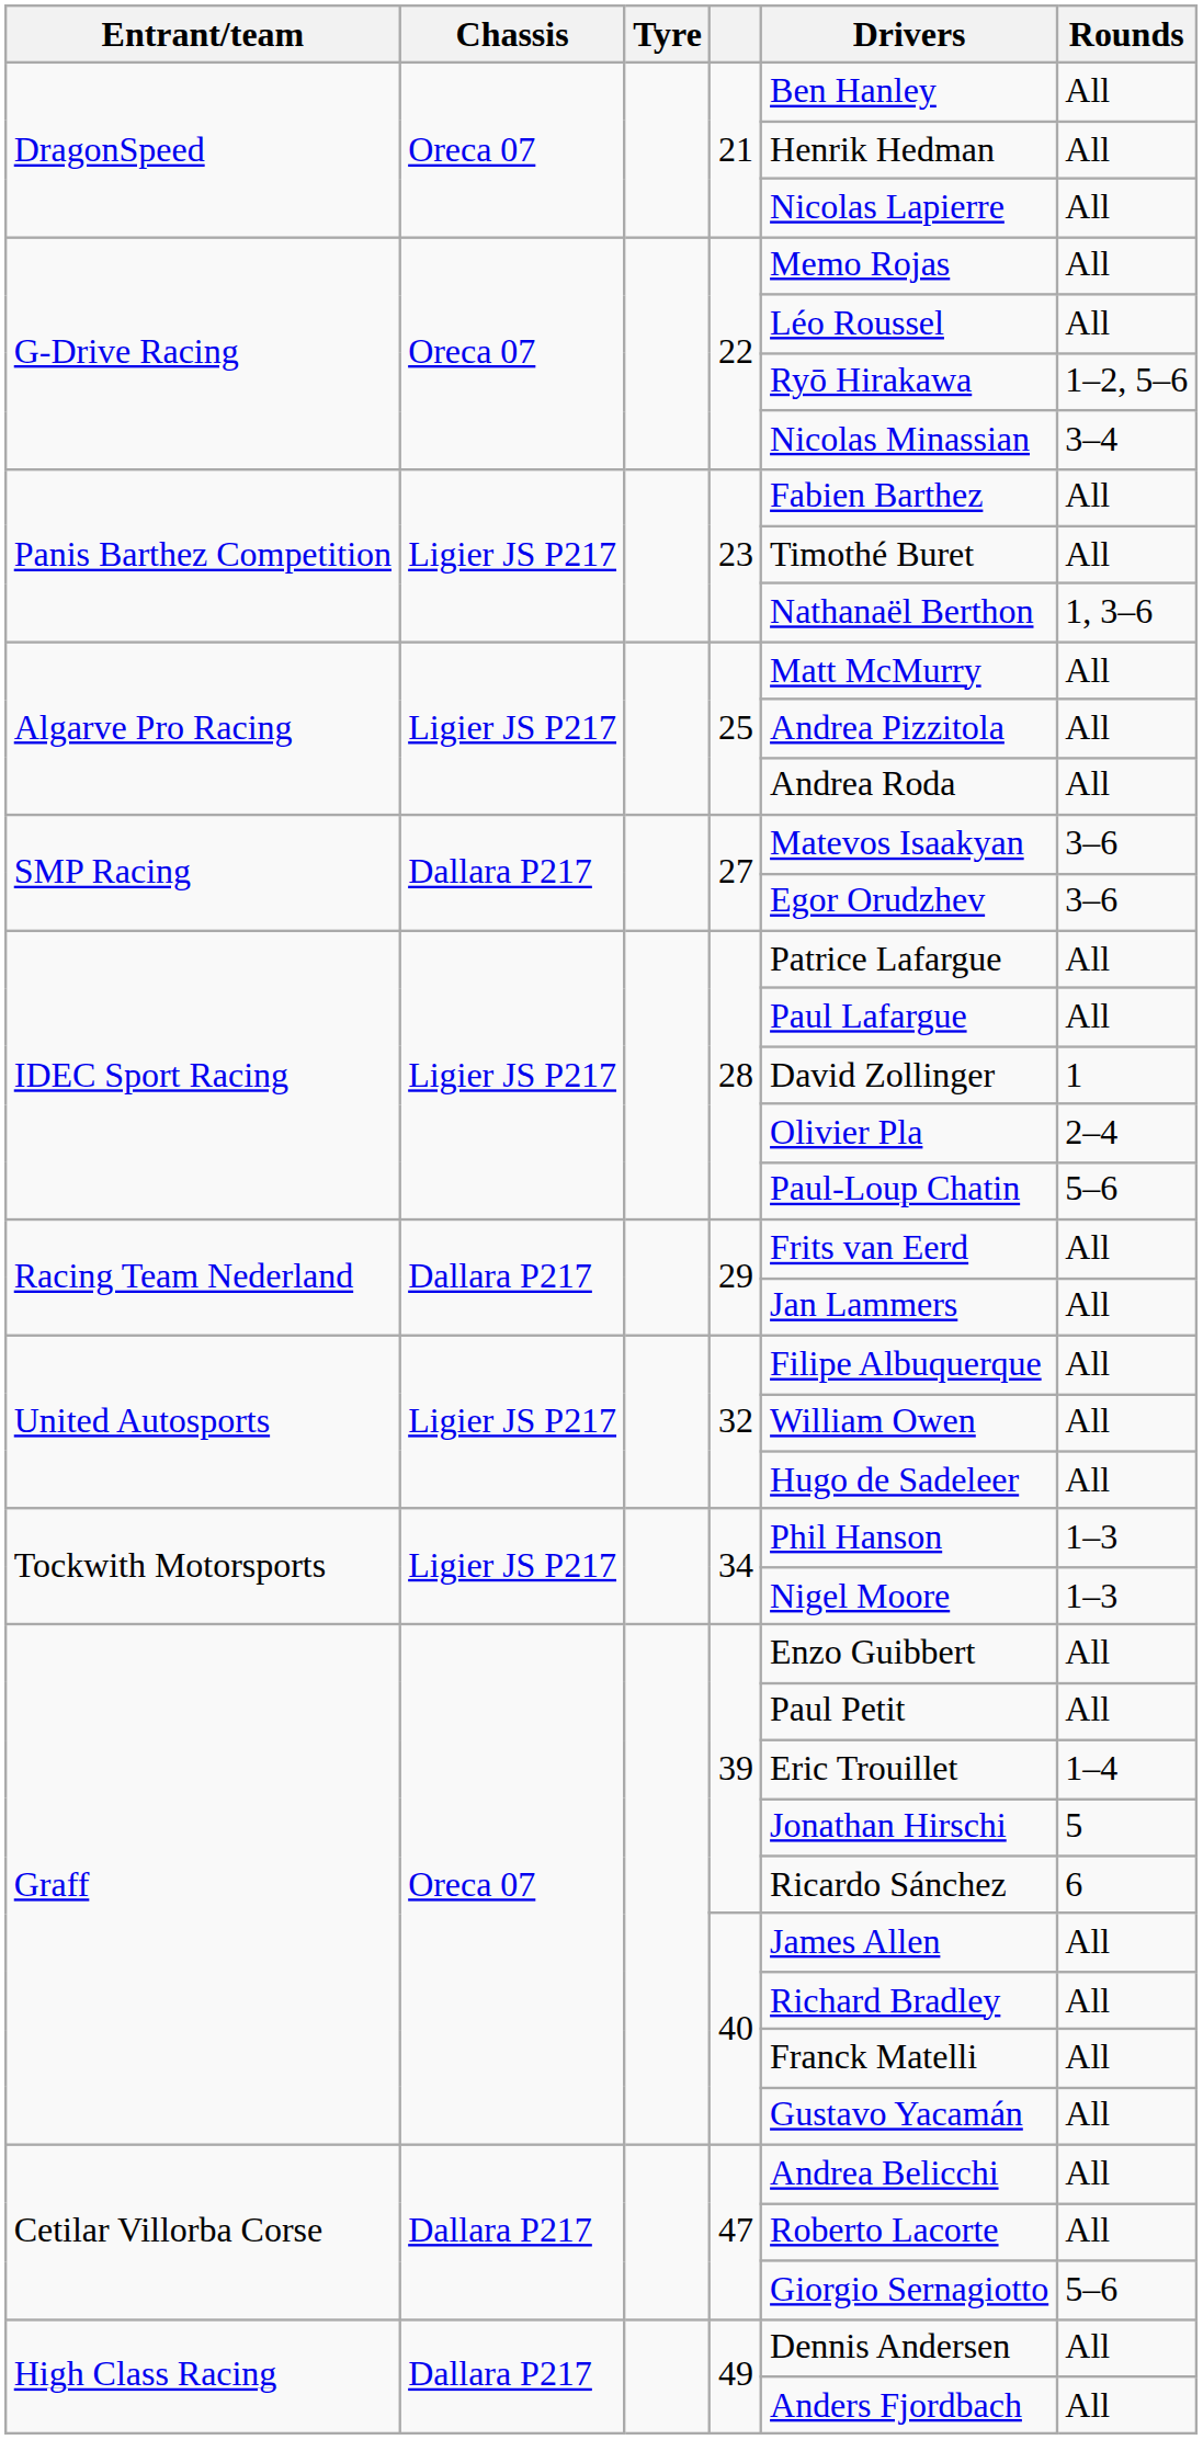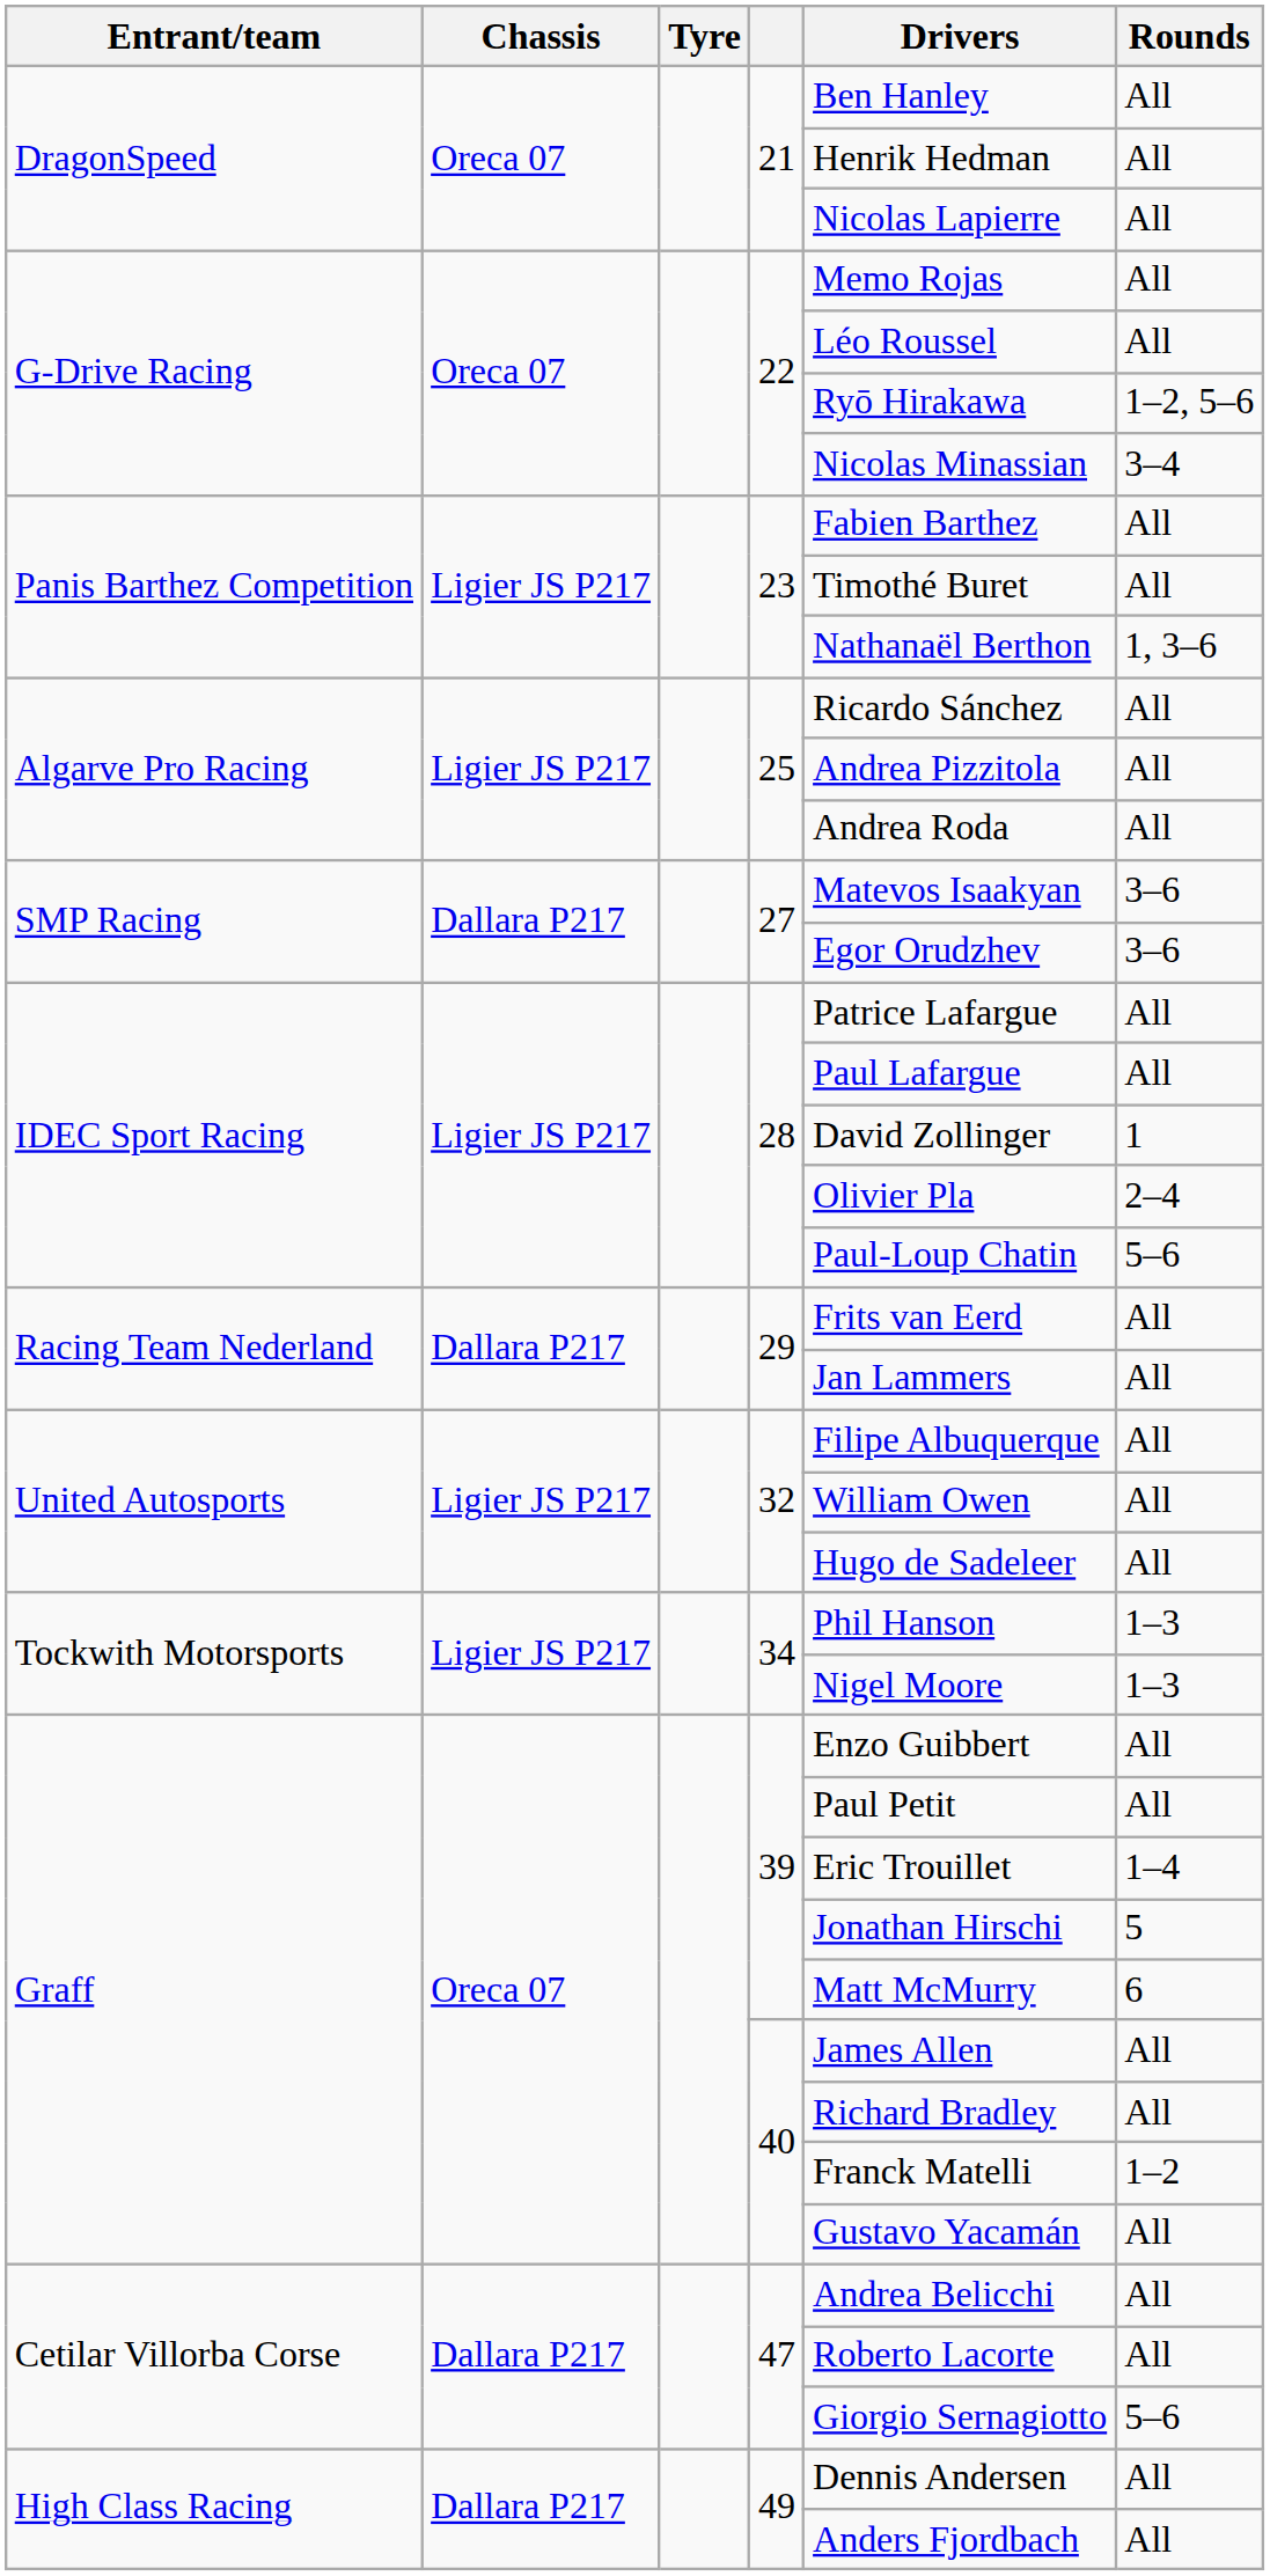row 12 | Drivers: Matt McMurry -> Ricardo Sánchez
row 33 | Drivers: Ricardo Sánchez -> Matt McMurry
row 36 | Rounds: All -> 1–2
